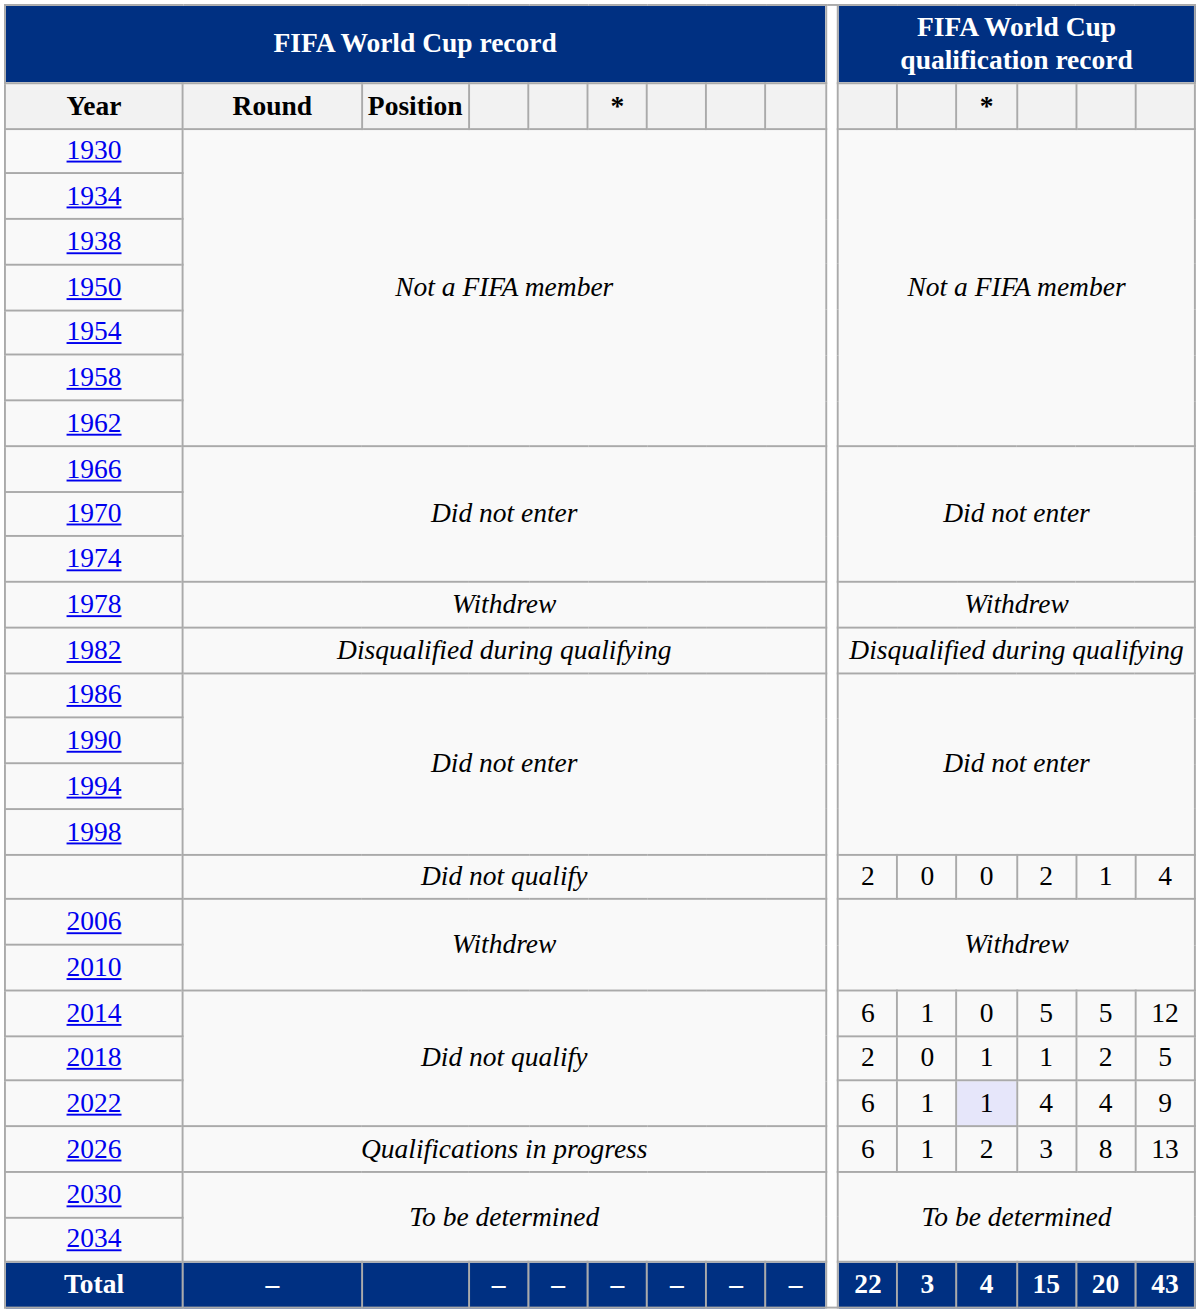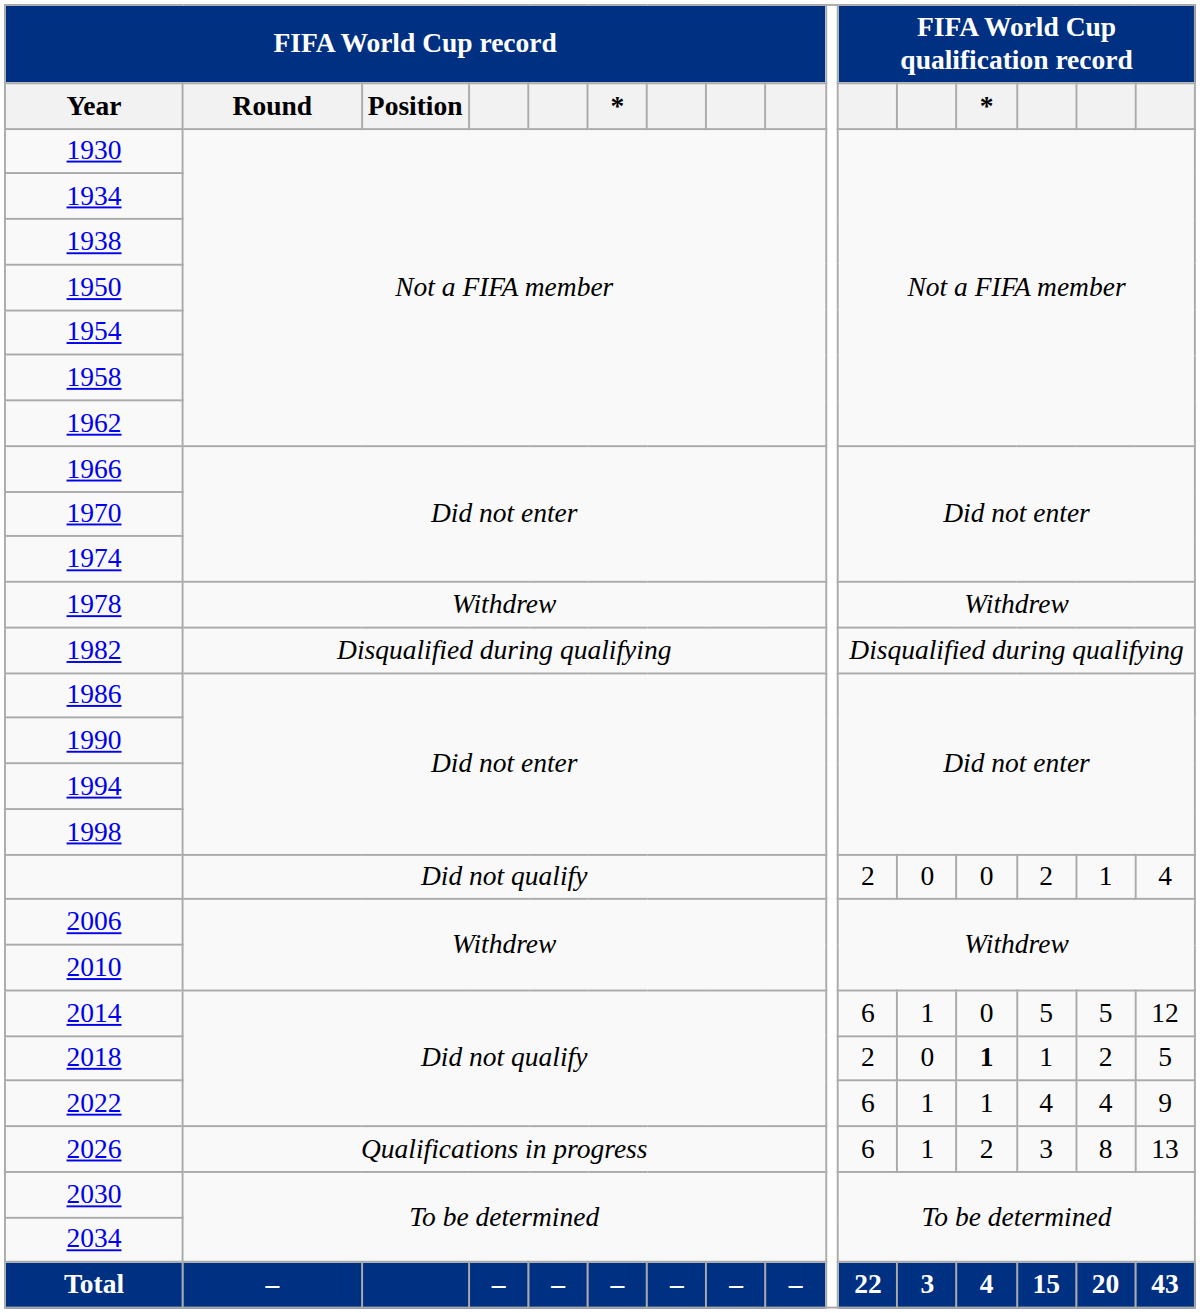2018 | FIFA World Cup qualification record / *: normal -> bold
2022 | FIFA World Cup qualification record / *: lavender background -> no background
